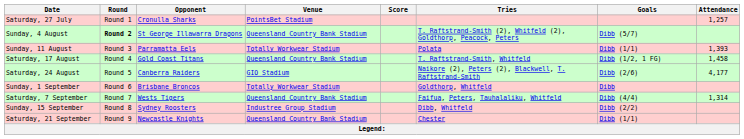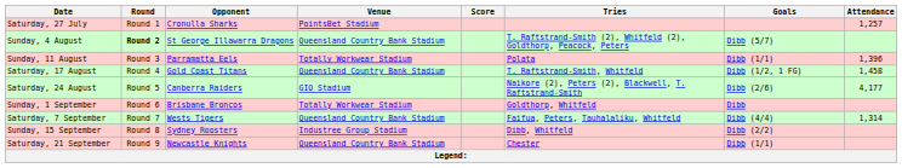Sunday, 11 August | Attendance: 1,393 -> 1,396
